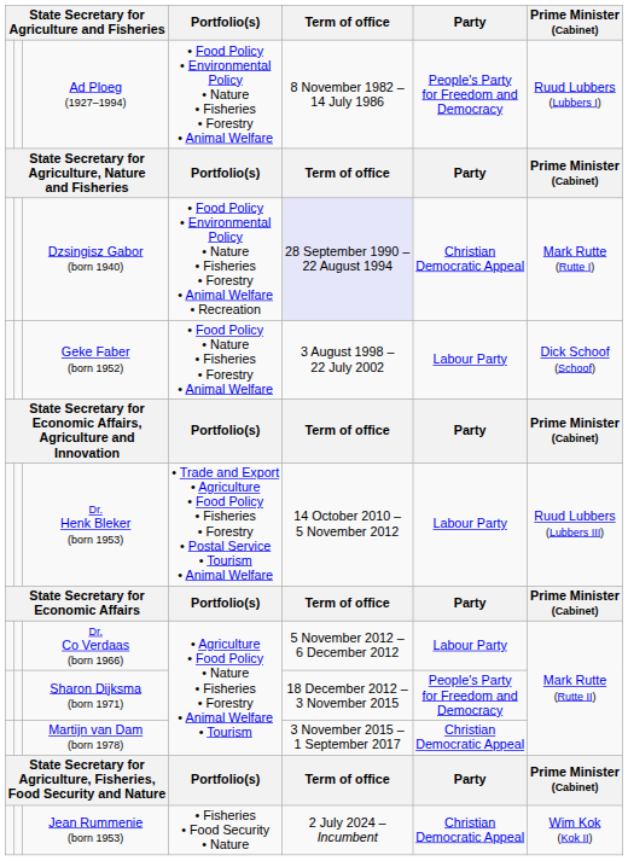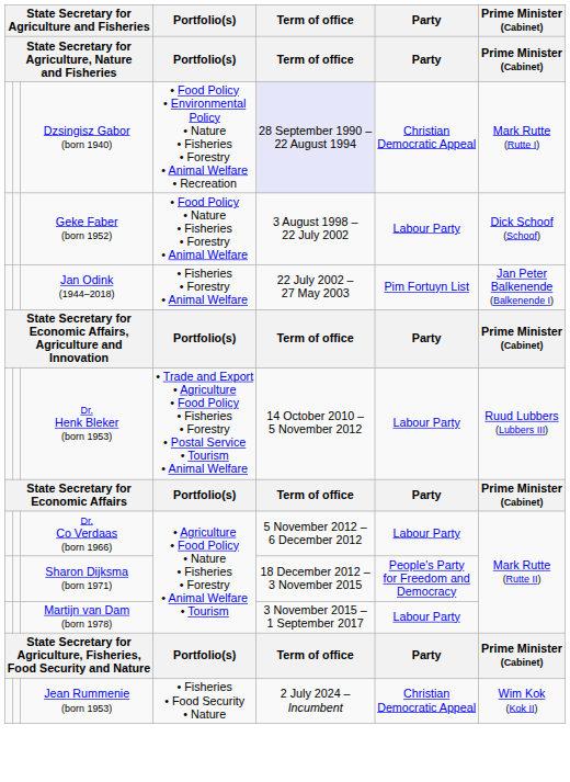- row: Ad Ploeg (1927–1994) | • Food Policy • Environmental Policy • Nature • Fisheries • Forestry • Animal Welfare | 8 November 1982 – 14 July 1986 | People's Party for Freedom and Democracy | Ruud Lubbers (Lubbers I)
+ row: Jan Odink (1944–2018) | • Fisheries • Forestry • Animal Welfare | 22 July 2002 – 27 May 2003 | Pim Fortuyn List | Jan Peter Balkenende (Balkenende I)
Martijn van Dam (born 1978) | Party: Christian Democratic Appeal -> Labour Party
